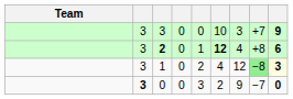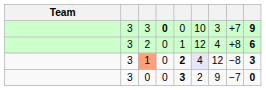row 2 | column 4: normal -> bold
row 3 | column 3: bold -> normal
row 3 | column 6: bold -> normal
row 4 | column 3: no background -> lightsalmon background
row 4 | column 5: normal -> bold
row 4 | column 6: no background -> lavender background
row 4 | column 8: lightgreen background -> no background
row 4 | column 9: lightyellow background -> no background
row 5 | column 2: bold -> normal
row 5 | column 5: normal -> bold
